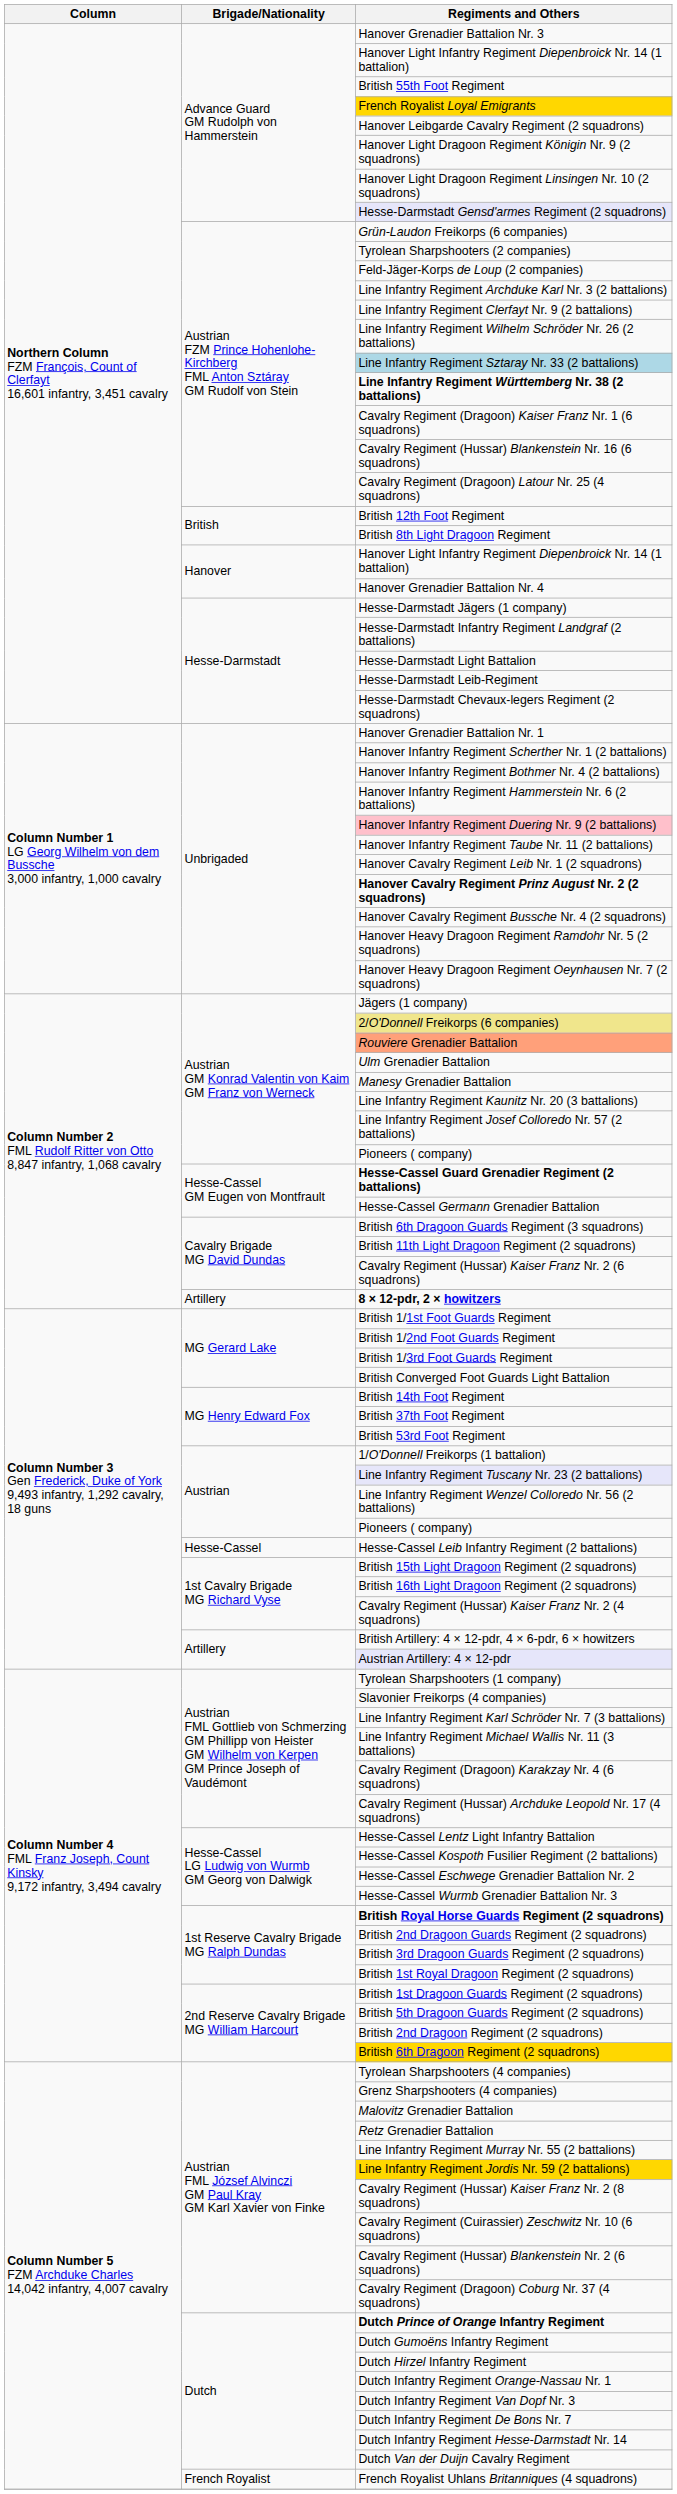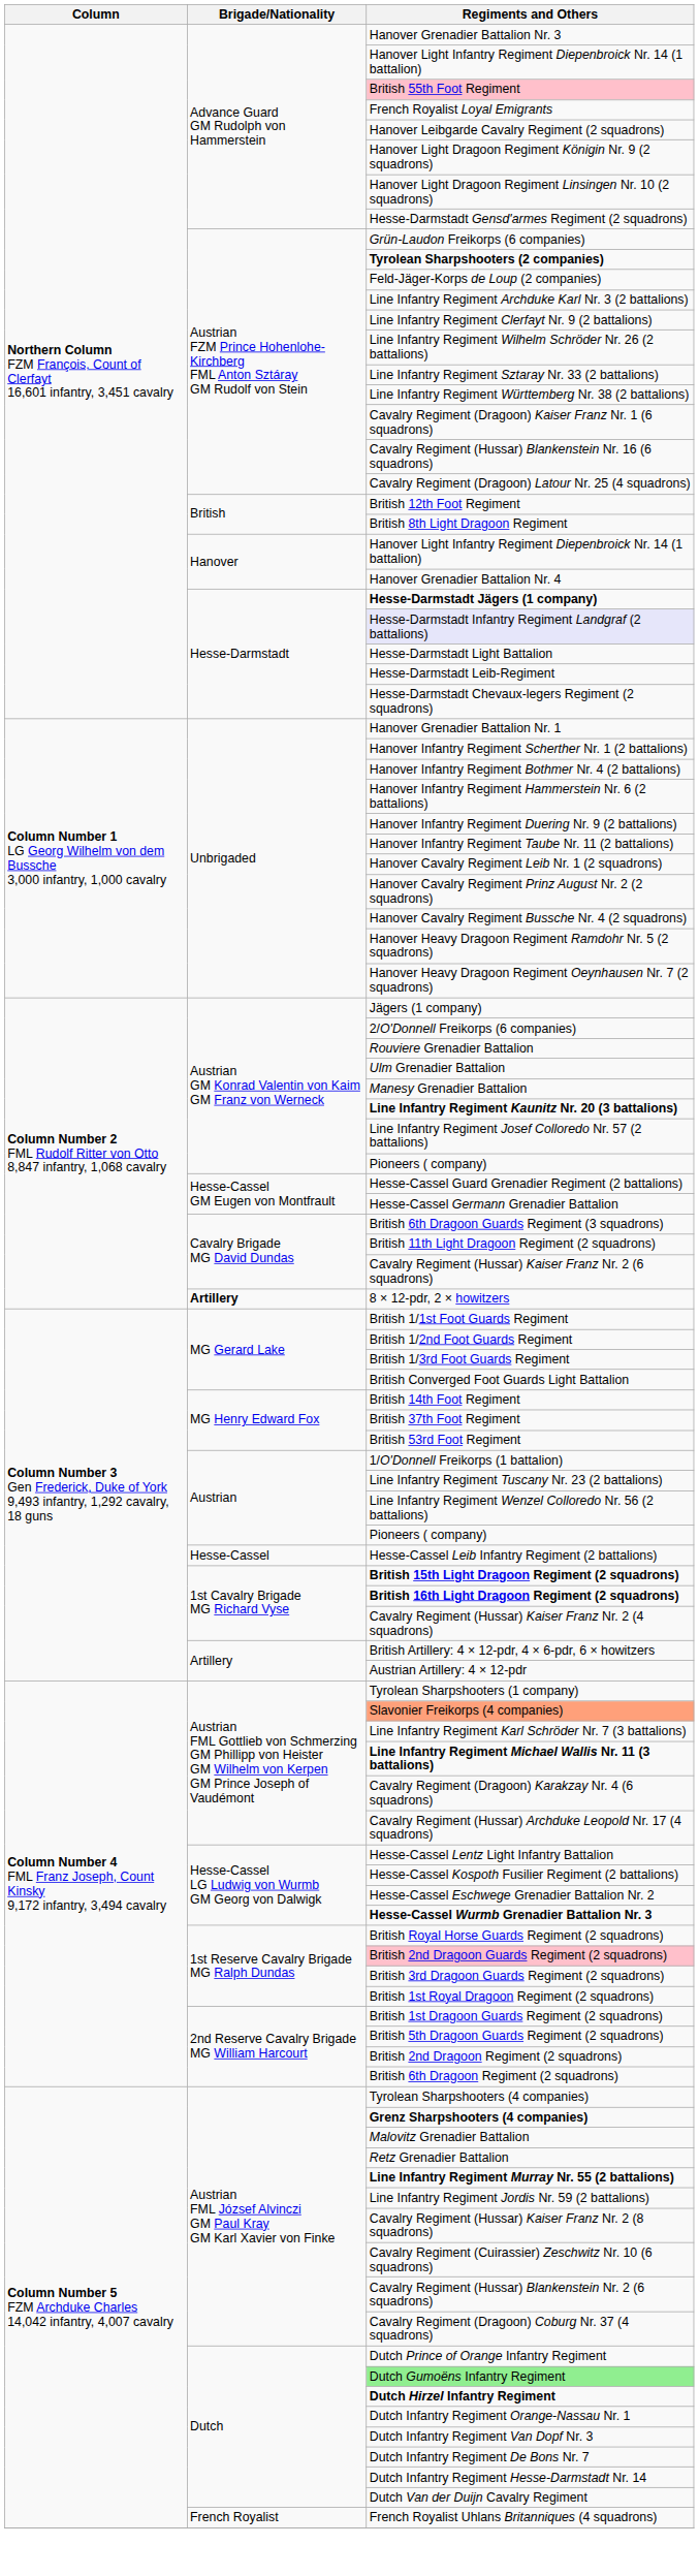British 55th Foot Regiment | Regiments and Others: no background -> pink background
French Royalist Loyal Emigrants | Regiments and Others: gold background -> no background
Hesse-Darmstadt Gensd'armes Regiment (2 squadrons) | Regiments and Others: lavender background -> no background
Tyrolean Sharpshooters (2 companies) | Regiments and Others: normal -> bold
Line Infantry Regiment Sztaray Nr. 33 (2 battalions) | Regiments and Others: lightblue background -> no background
Line Infantry Regiment Württemberg Nr. 38 (2 battalions) | Regiments and Others: bold -> normal
Hesse-Darmstadt Jägers (1 company) | Regiments and Others: normal -> bold
Hesse-Darmstadt Infantry Regiment Landgraf (2 battalions) | Regiments and Others: no background -> lavender background
Hanover Infantry Regiment Duering Nr. 9 (2 battalions) | Regiments and Others: pink background -> no background
Hanover Cavalry Regiment Prinz August Nr. 2 (2 squadrons) | Regiments and Others: bold -> normal
2/O'Donnell Freikorps (6 companies) | Regiments and Others: khaki background -> no background
Rouviere Grenadier Battalion | Regiments and Others: lightsalmon background -> no background
Line Infantry Regiment Kaunitz Nr. 20 (3 battalions) | Regiments and Others: normal -> bold
Hesse-Cassel Guard Grenadier Regiment (2 battalions) | Regiments and Others: bold -> normal
8 × 12-pdr, 2 × howitzers | Brigade/Nationality: normal -> bold
8 × 12-pdr, 2 × howitzers | Regiments and Others: bold -> normal
Line Infantry Regiment Tuscany Nr. 23 (2 battalions) | Regiments and Others: lavender background -> no background
British 15th Light Dragoon Regiment (2 squadrons) | Regiments and Others: normal -> bold
British 16th Light Dragoon Regiment (2 squadrons) | Regiments and Others: normal -> bold
Austrian Artillery: 4 × 12-pdr | Regiments and Others: lavender background -> no background
Slavonier Freikorps (4 companies) | Regiments and Others: no background -> lightsalmon background
Line Infantry Regiment Michael Wallis Nr. 11 (3 battalions) | Regiments and Others: normal -> bold
Hesse-Cassel Wurmb Grenadier Battalion Nr. 3 | Regiments and Others: normal -> bold
British Royal Horse Guards Regiment (2 squadrons) | Regiments and Others: bold -> normal
British 2nd Dragoon Guards Regiment (2 squadrons) | Regiments and Others: no background -> pink background
British 6th Dragoon Regiment (2 squadrons) | Regiments and Others: gold background -> no background
Grenz Sharpshooters (4 companies) | Regiments and Others: normal -> bold
Line Infantry Regiment Murray Nr. 55 (2 battalions) | Regiments and Others: normal -> bold
Line Infantry Regiment Jordis Nr. 59 (2 battalions) | Regiments and Others: gold background -> no background
Dutch Prince of Orange Infantry Regiment | Regiments and Others: bold -> normal
Dutch Gumoëns Infantry Regiment | Regiments and Others: no background -> lightgreen background
Dutch Hirzel Infantry Regiment | Regiments and Others: normal -> bold
